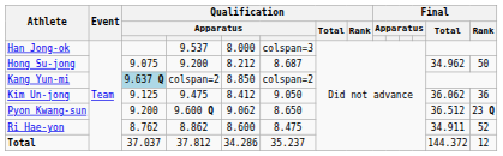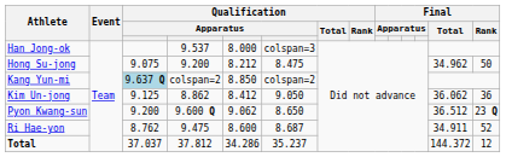Hong Su-jong | column 6: 8.687 -> 8.475
Kim Un-jong | column 4: 9.475 -> 8.862
Ri Hae-yon | column 4: 8.862 -> 9.475
Ri Hae-yon | column 6: 8.475 -> 8.687
